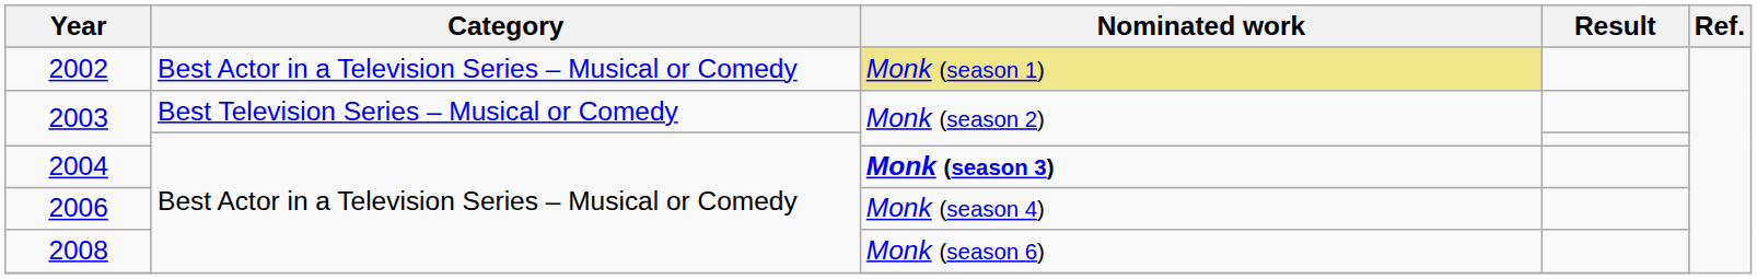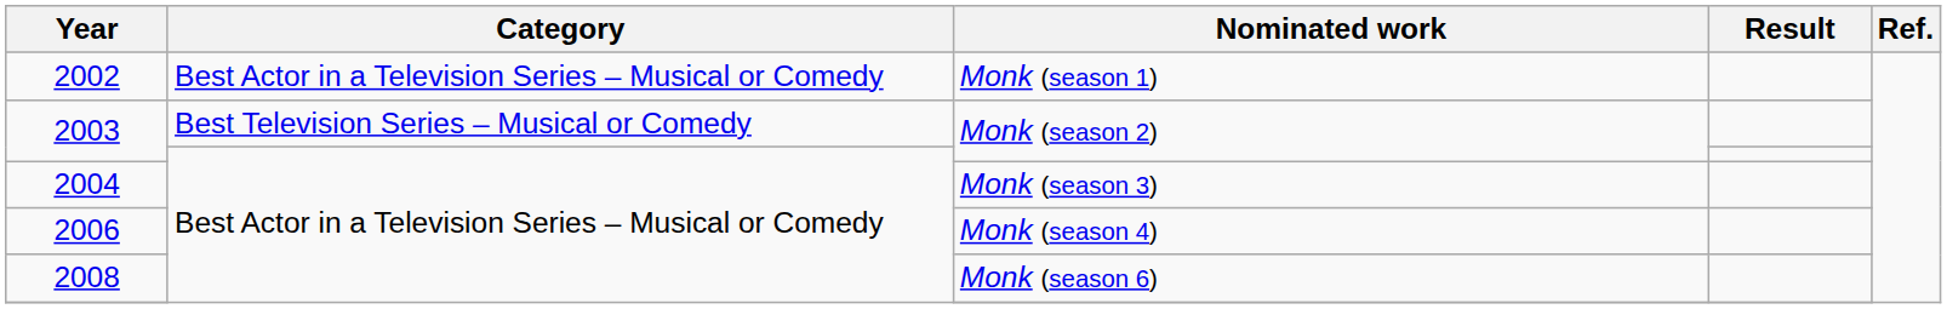2002 | Nominated work: khaki background -> no background
2004 | Nominated work: bold -> normal
